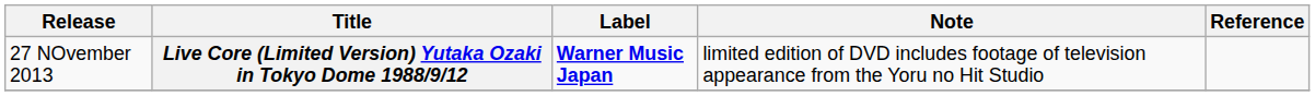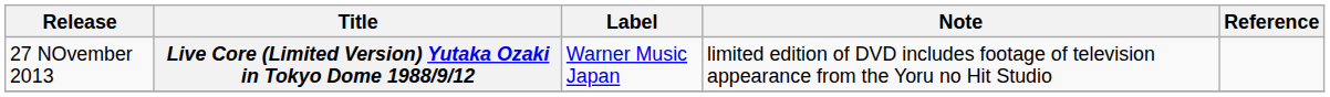27 NOvember 2013 | Label: bold -> normal
